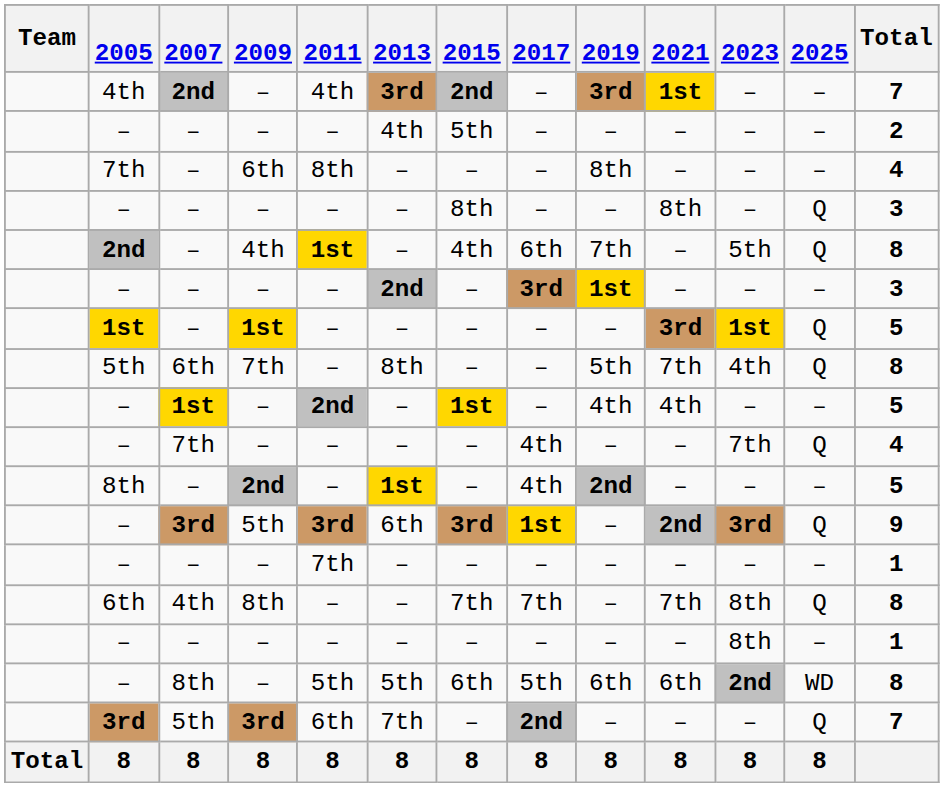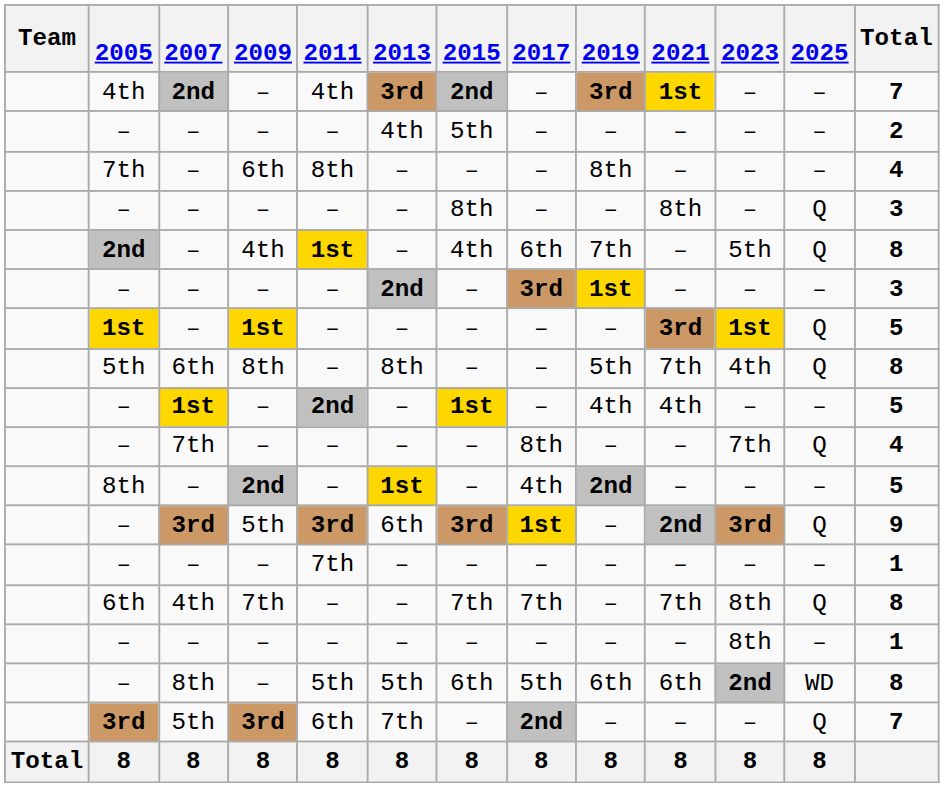row 9 | 2009: 7th -> 8th
row 11 | 2017: 4th -> 8th
row 15 | 2009: 8th -> 7th
